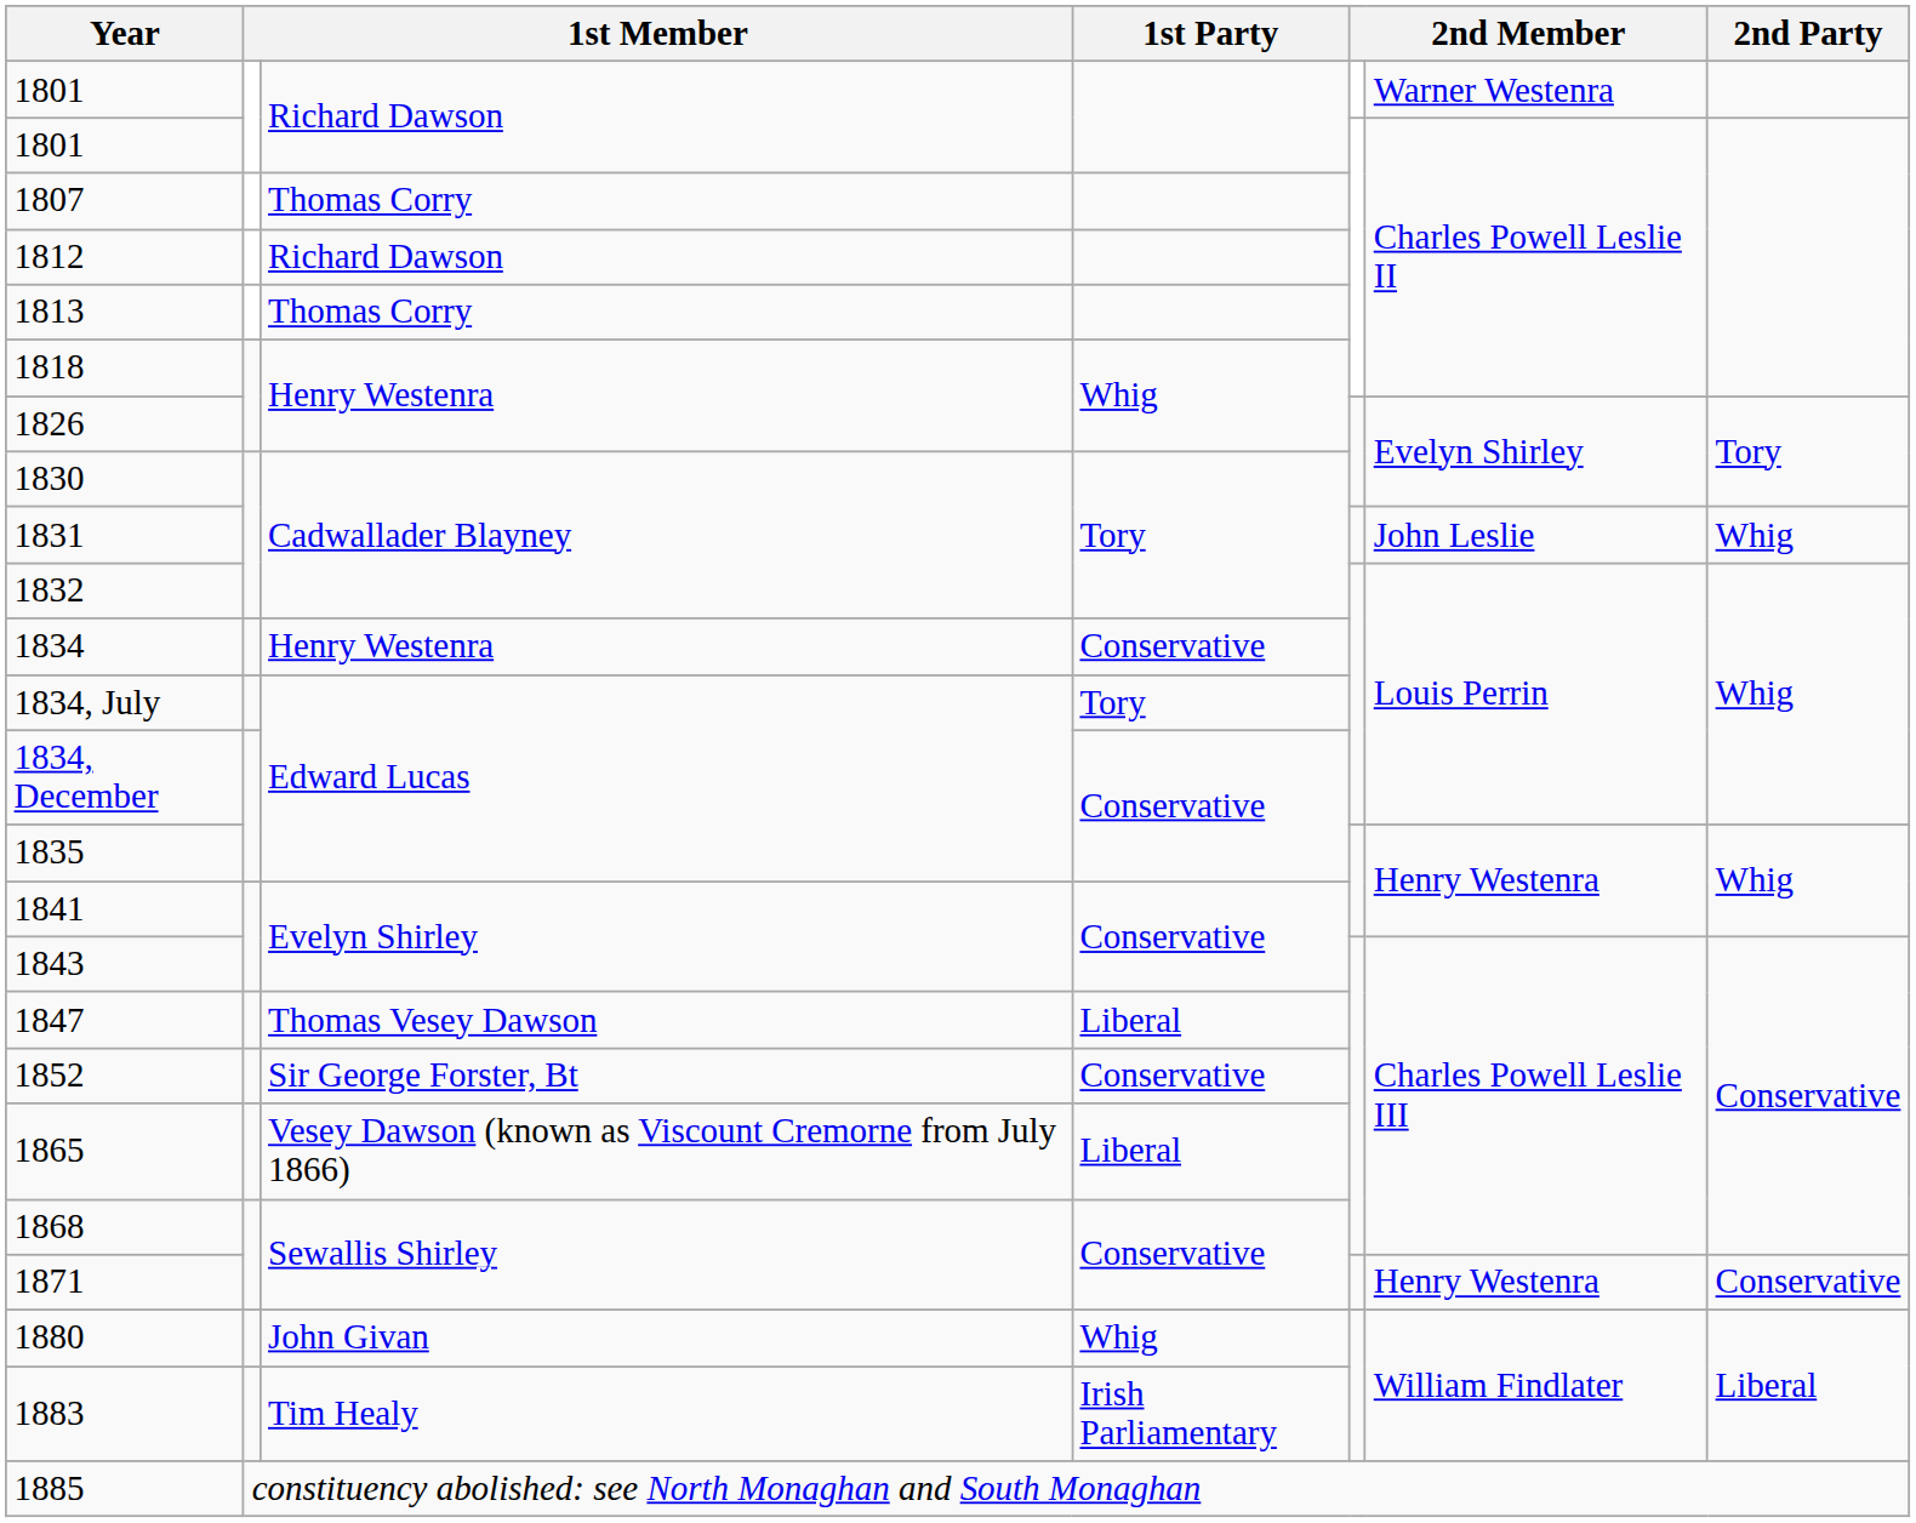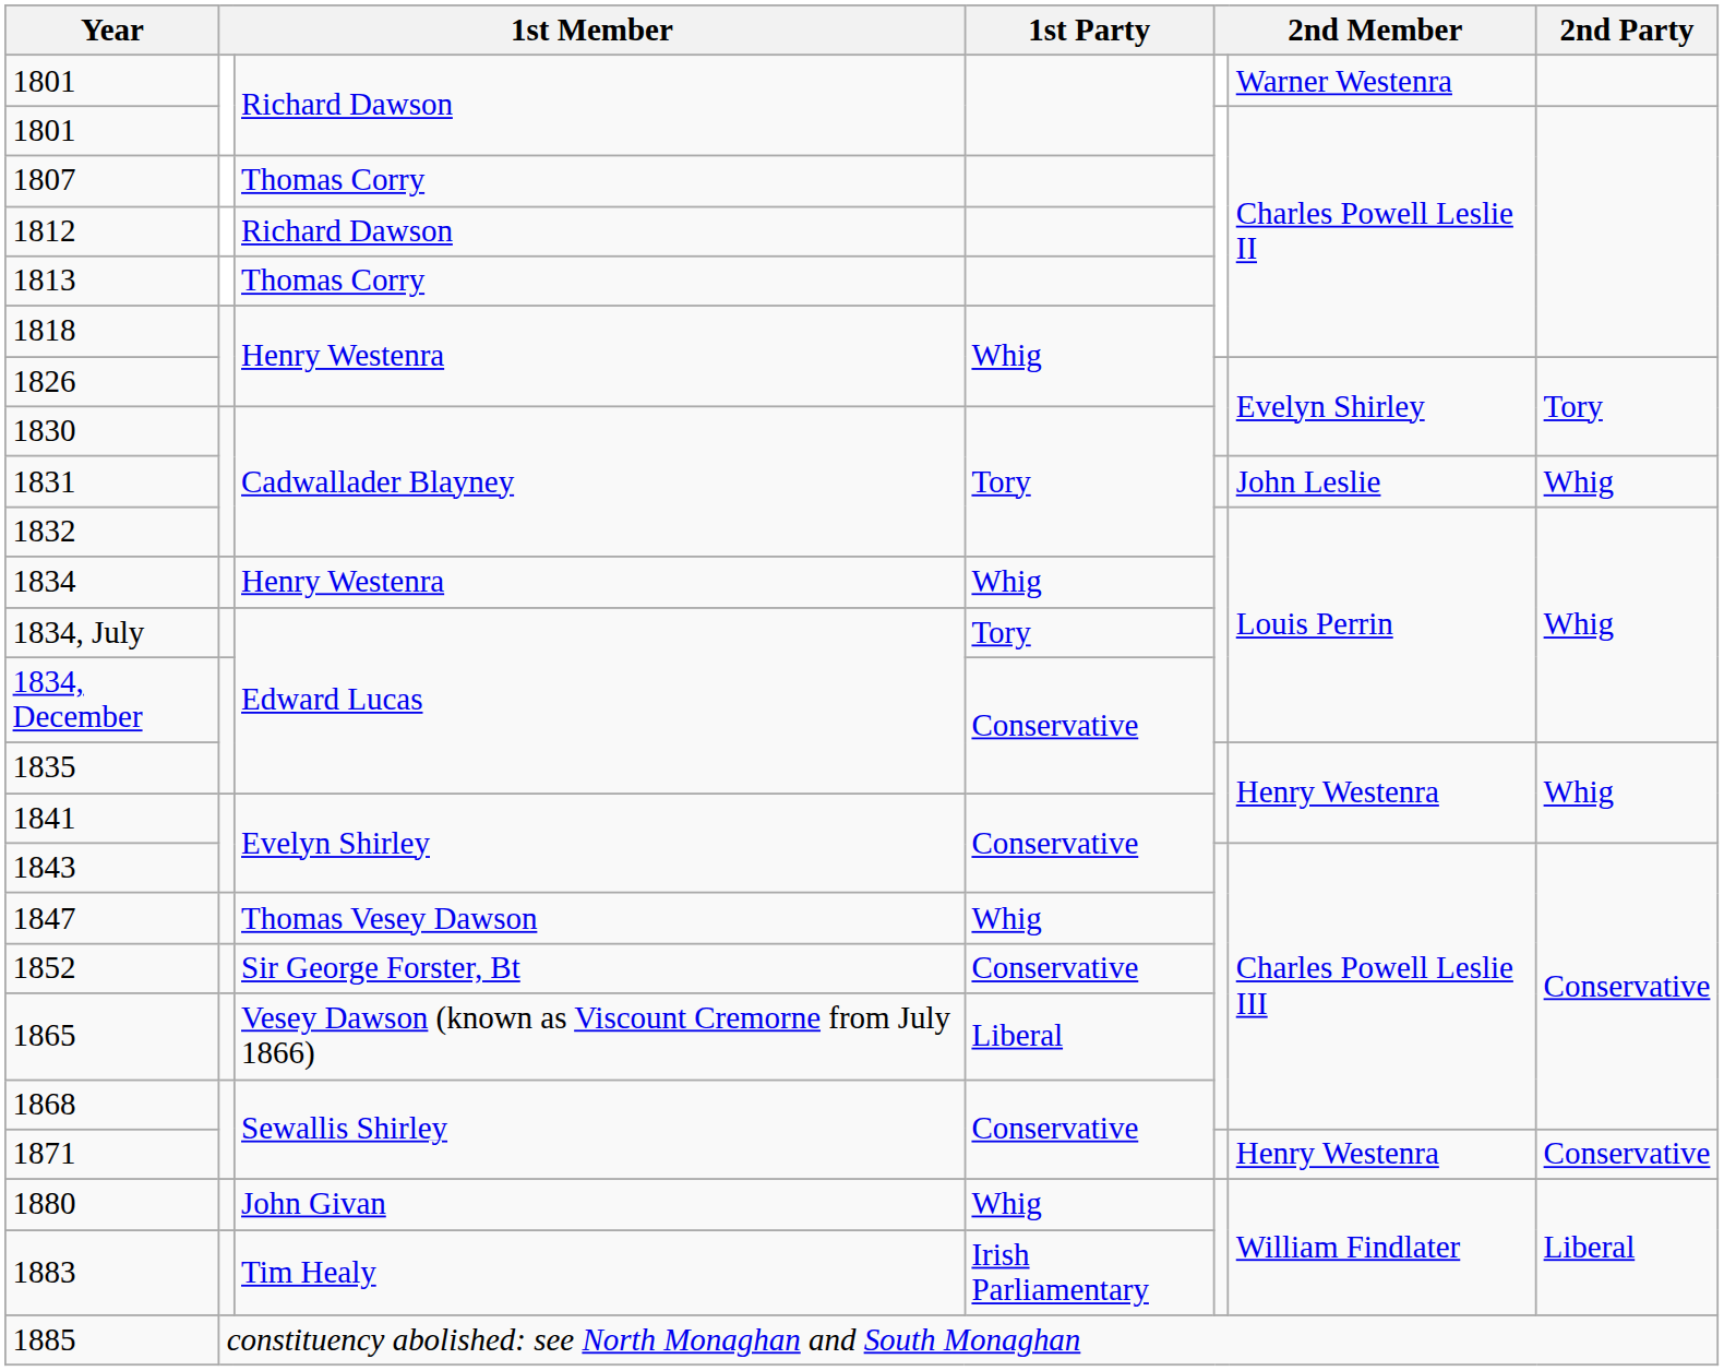1834 | 1st Party: Conservative -> Whig
1847 | 1st Party: Liberal -> Whig
